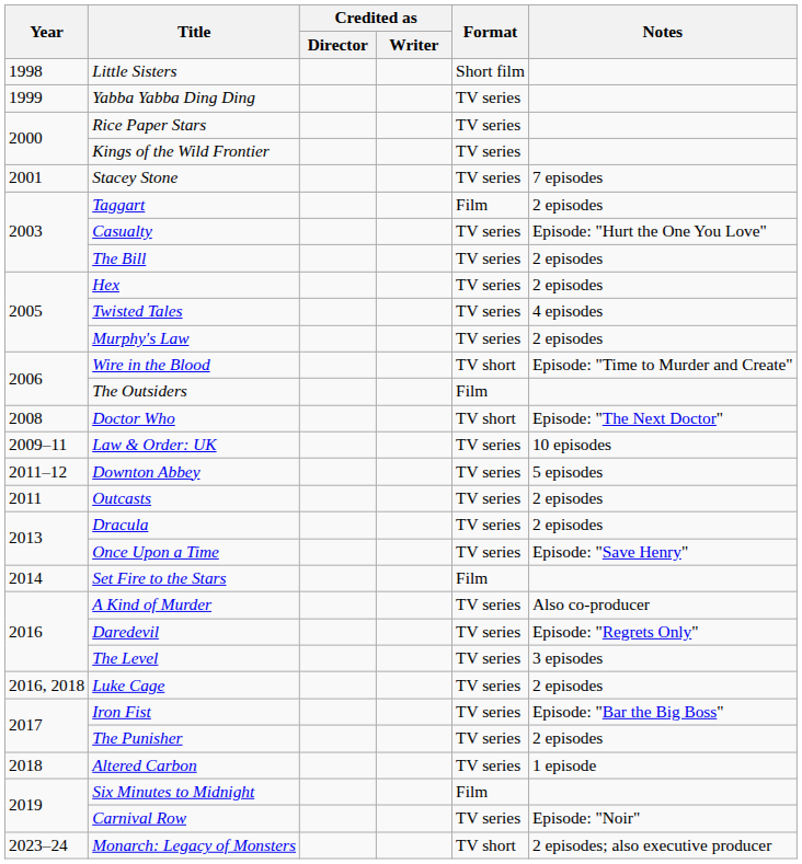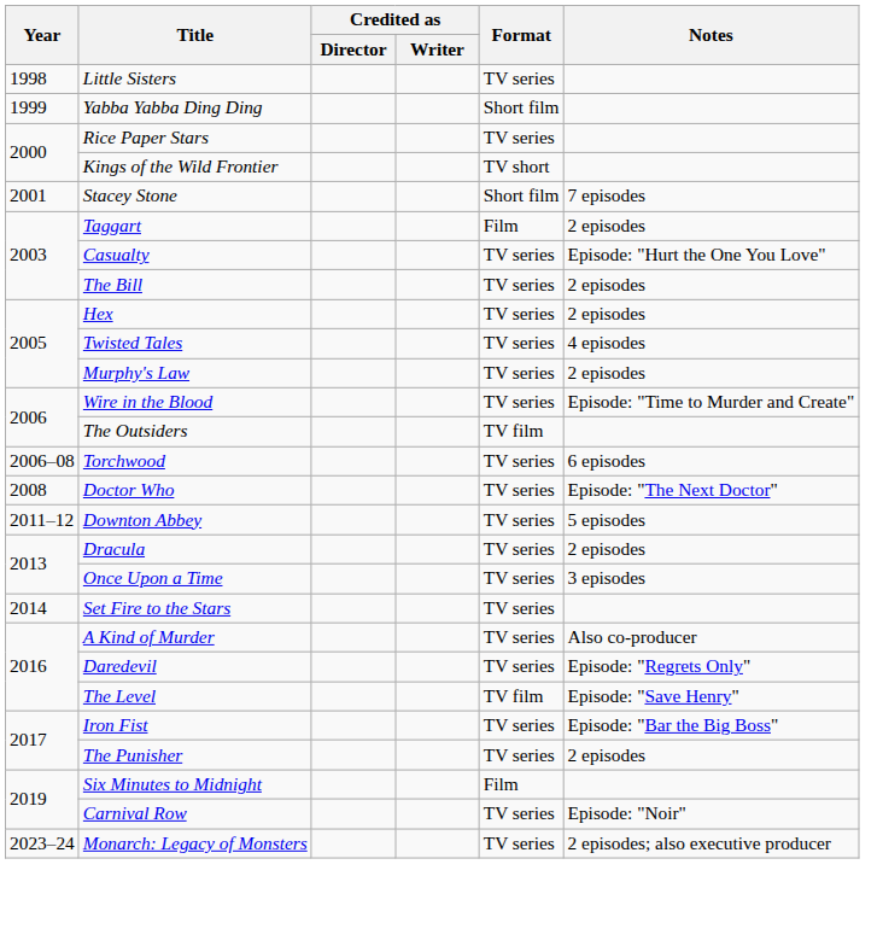Little Sisters | Format: Short film -> TV series
Yabba Yabba Ding Ding | Format: TV series -> Short film
Kings of the Wild Frontier | Format: TV series -> TV short
Stacey Stone | Format: TV series -> Short film
Wire in the Blood | Format: TV short -> TV series
The Outsiders | Format: Film -> TV film
+ row: 2006–08 | Torchwood | TV series | 6 episodes
Doctor Who | Format: TV short -> TV series
- row: 2009–11 | Law & Order: UK | TV series | 10 episodes
- row: 2011 | Outcasts | TV series | 2 episodes
Once Upon a Time | Notes: Episode: "Save Henry" -> 3 episodes
Set Fire to the Stars | Format: Film -> TV series
The Level | Format: TV series -> TV film
The Level | Notes: 3 episodes -> Episode: "Save Henry"
- row: 2016, 2018 | Luke Cage | TV series | 2 episodes
- row: 2018 | Altered Carbon | TV series | 1 episode
Monarch: Legacy of Monsters | Format: TV short -> TV series
